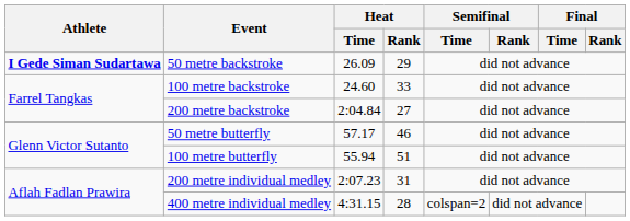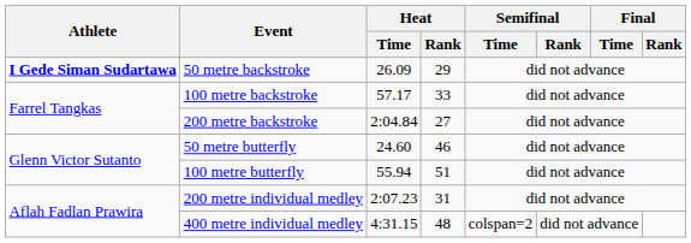100 metre backstroke | Heat / Time: 24.60 -> 57.17
50 metre butterfly | Heat / Time: 57.17 -> 24.60
400 metre individual medley | Heat / Rank: 28 -> 48
